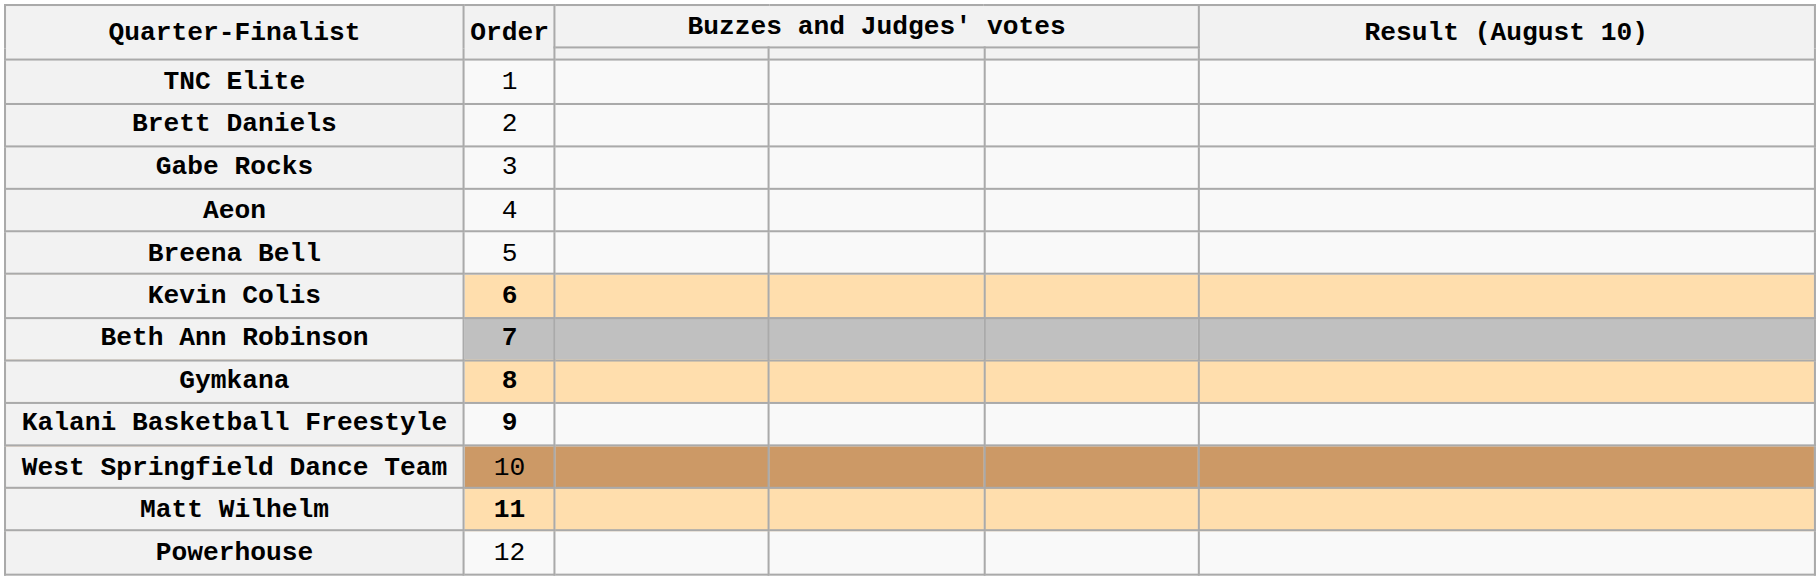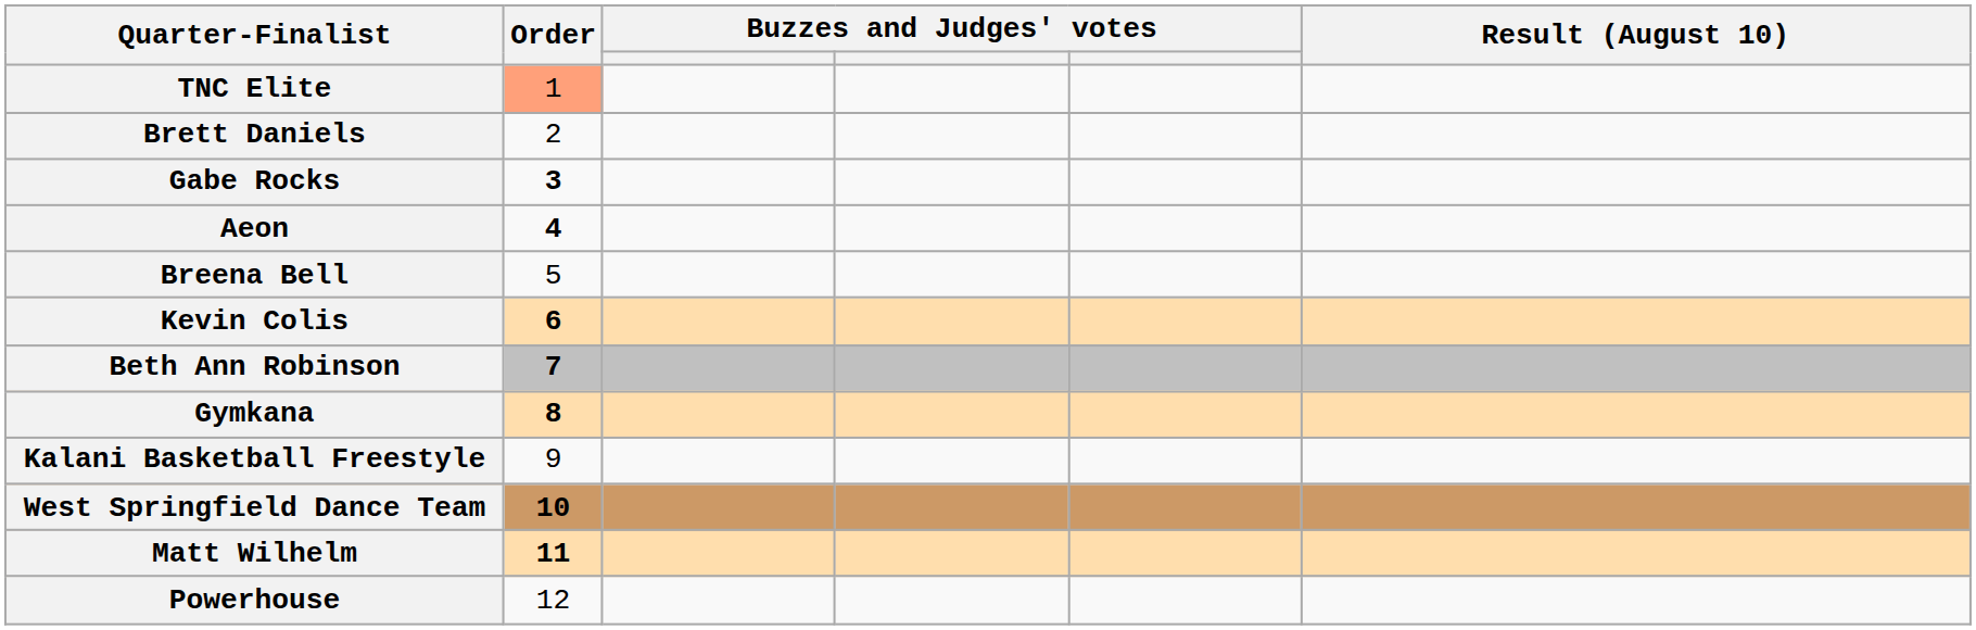TNC Elite | Order: no background -> lightsalmon background
Gabe Rocks | Order: normal -> bold
Aeon | Order: normal -> bold
Kalani Basketball Freestyle | Order: bold -> normal
West Springfield Dance Team | Order: normal -> bold
